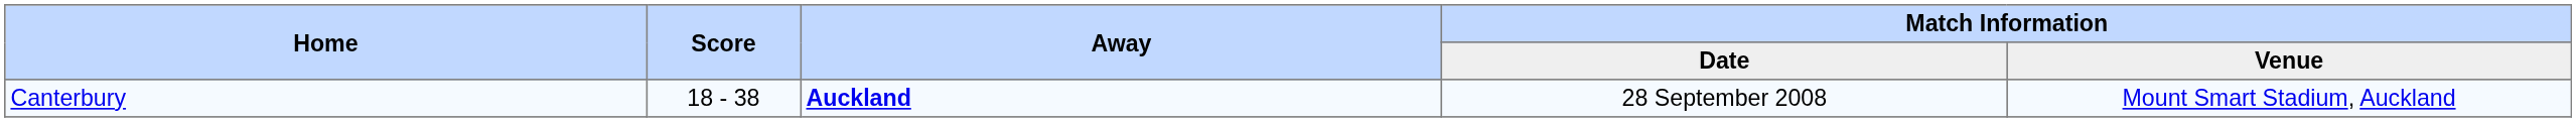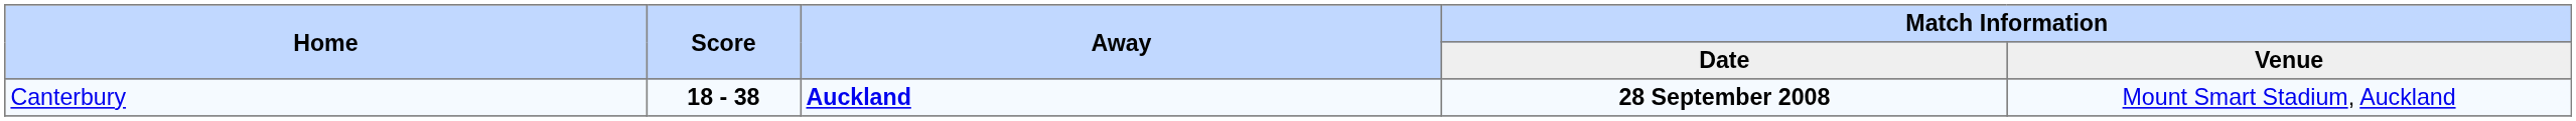Canterbury | Score: normal -> bold
Canterbury | Match Information / Date: normal -> bold
